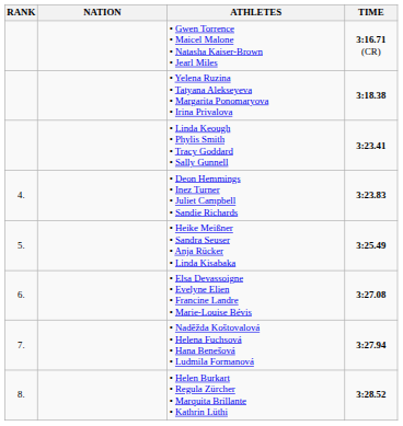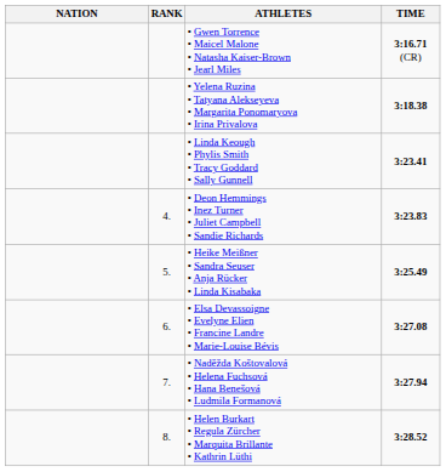columns swapped: RANK <-> NATION
